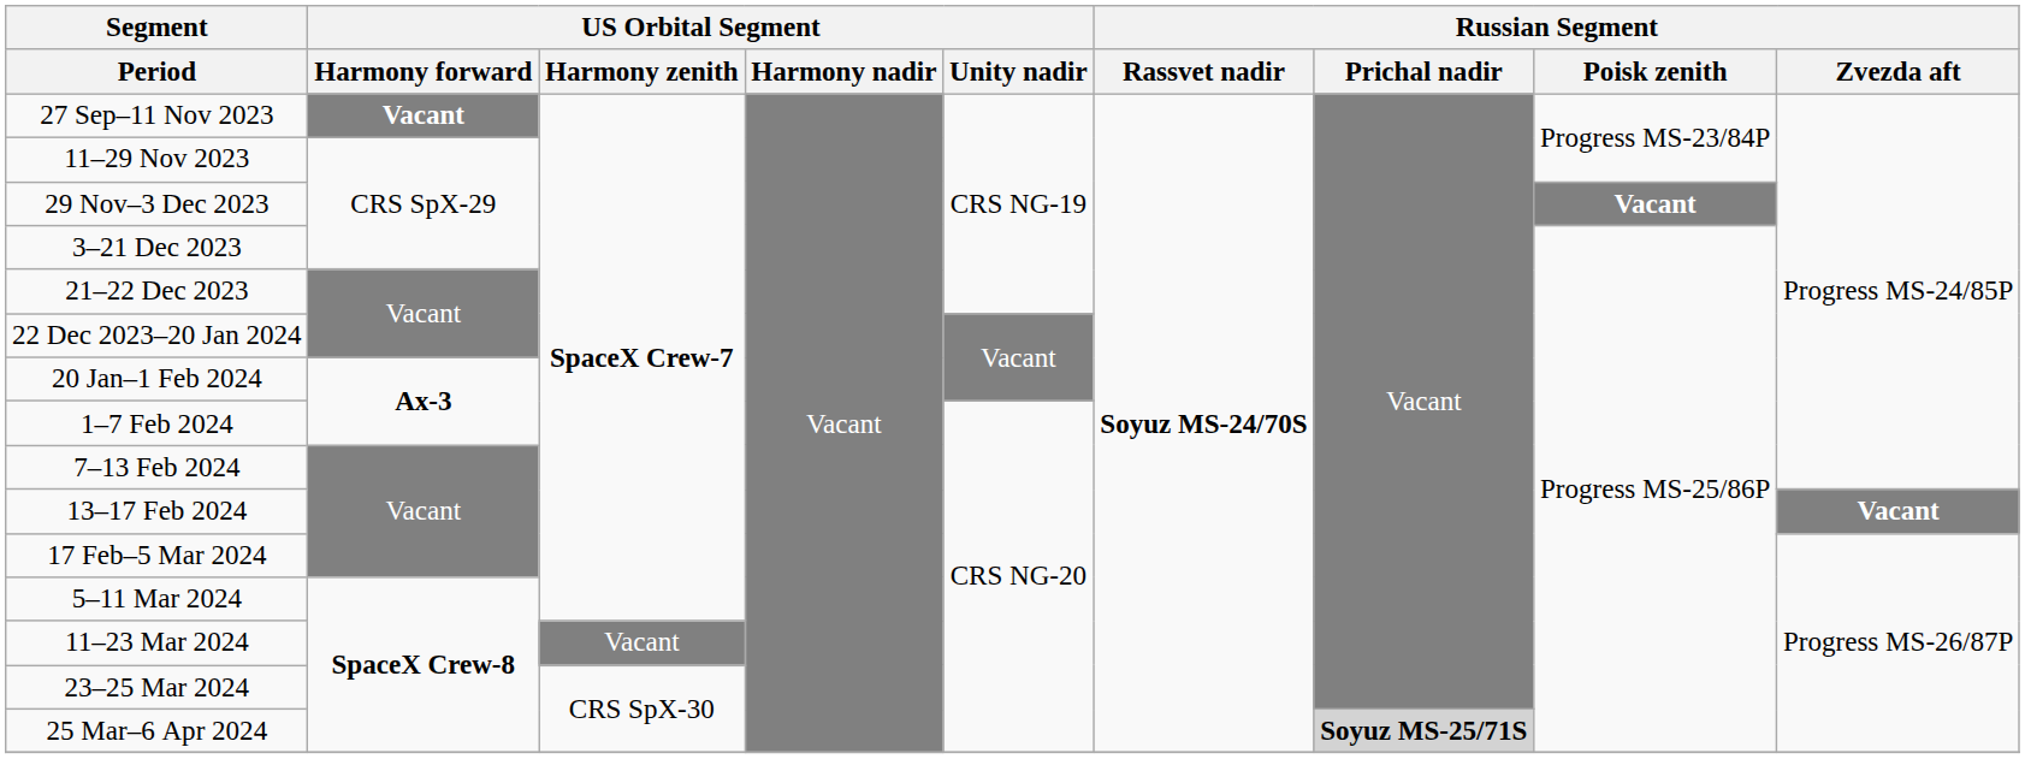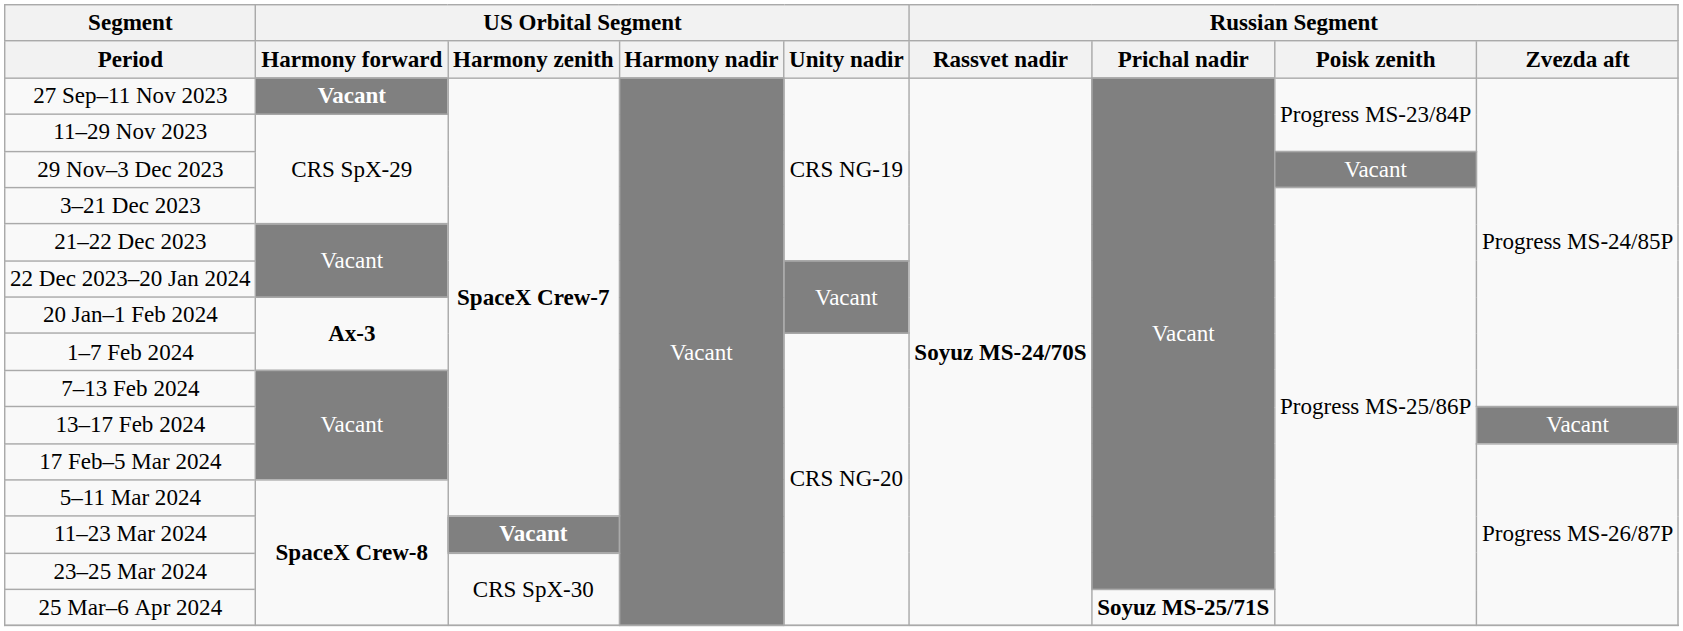29 Nov–3 Dec 2023 | Russian Segment / Poisk zenith: bold -> normal
13–17 Feb 2024 | Russian Segment / Zvezda aft: bold -> normal
11–23 Mar 2024 | US Orbital Segment / Harmony zenith: normal -> bold
25 Mar–6 Apr 2024 | Russian Segment / Prichal nadir: lightgrey background -> no background
